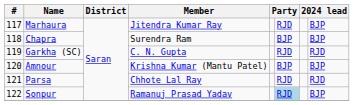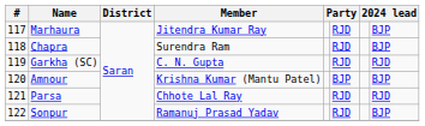Chapra | column 6: BJP -> RJD
Sonpur | column 6: lightblue background -> no background
